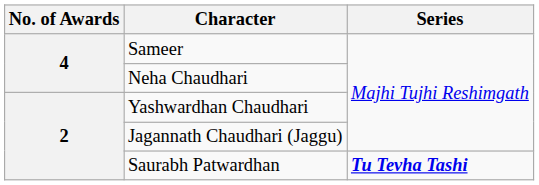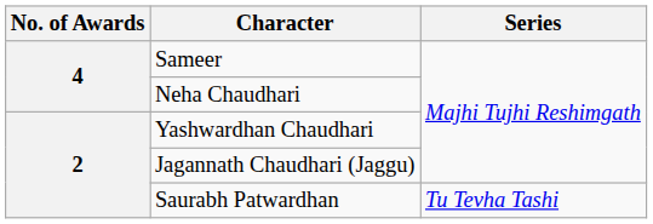Saurabh Patwardhan | Series: bold -> normal
